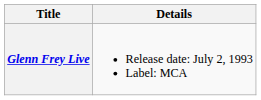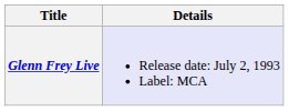Glenn Frey Live | Details: no background -> lavender background
